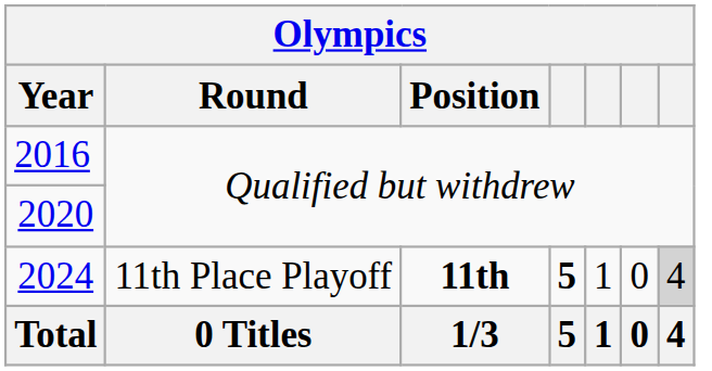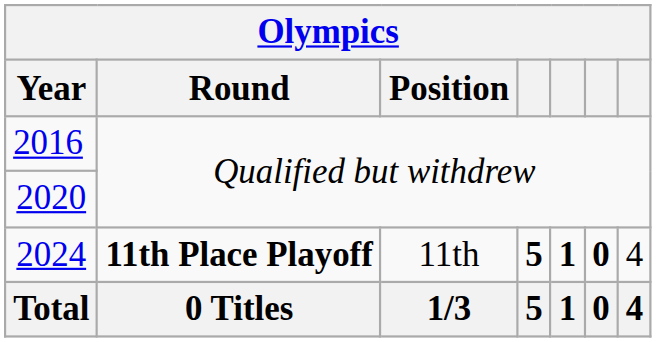2024 | Round: normal -> bold
2024 | Position: bold -> normal
2024 | column 5: normal -> bold
2024 | column 6: normal -> bold
2024 | column 7: lightgrey background -> no background
